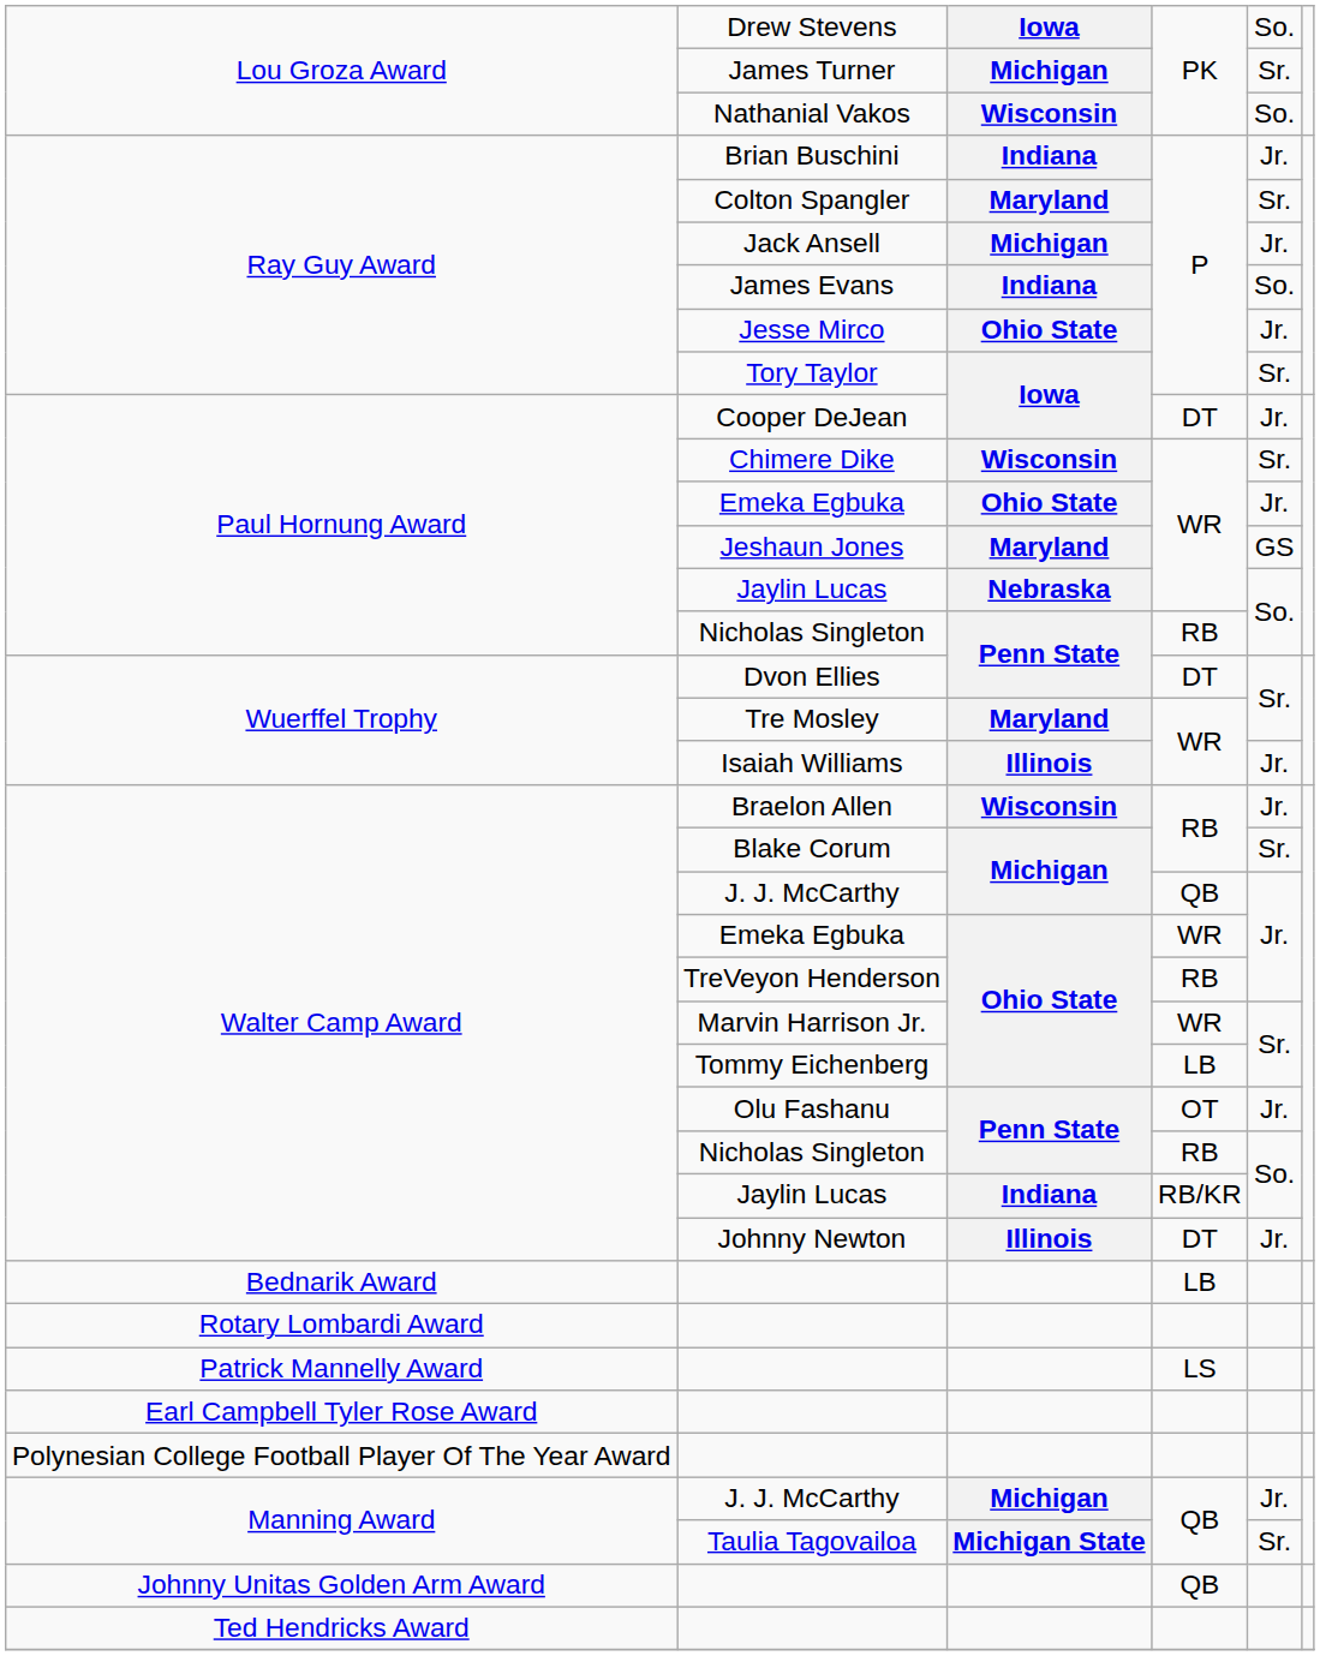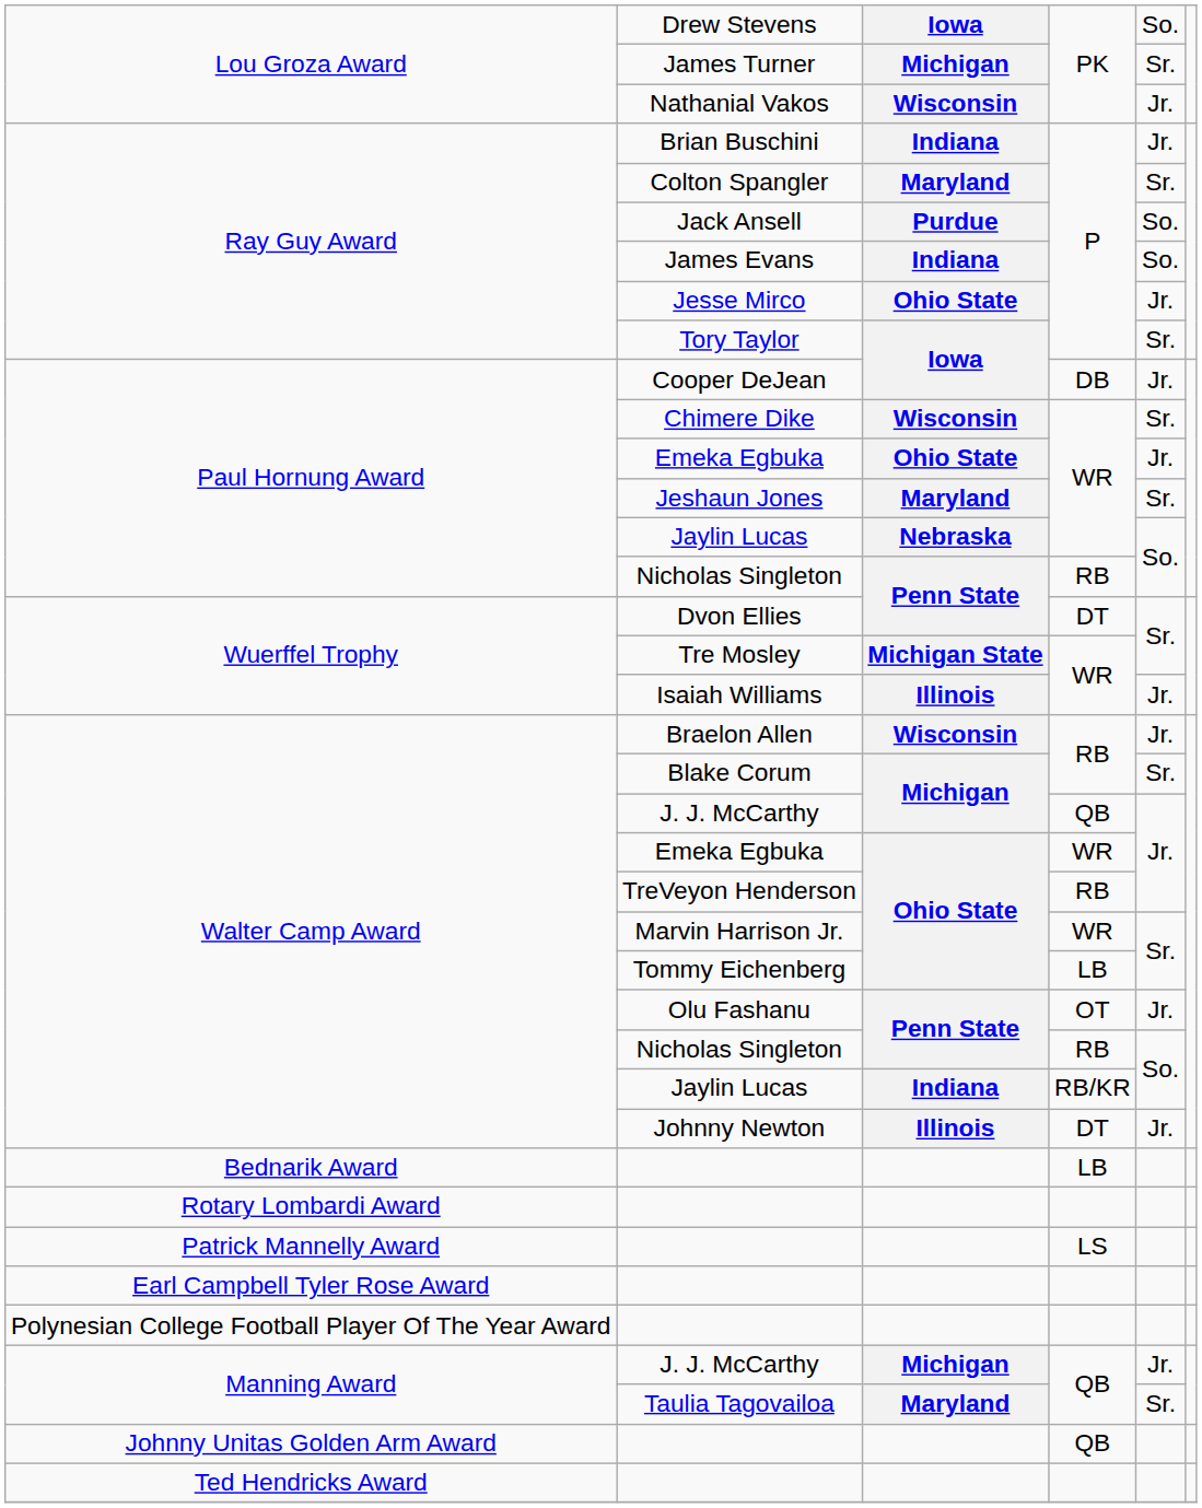Nathanial Vakos | column 5: So. -> Jr.
Jack Ansell | column 3: Michigan -> Purdue
Jack Ansell | column 5: Jr. -> So.
Cooper DeJean | column 4: DT -> DB
Jeshaun Jones | column 5: GS -> Sr.
Tre Mosley | column 3: Maryland -> Michigan State
Taulia Tagovailoa | column 3: Michigan State -> Maryland
